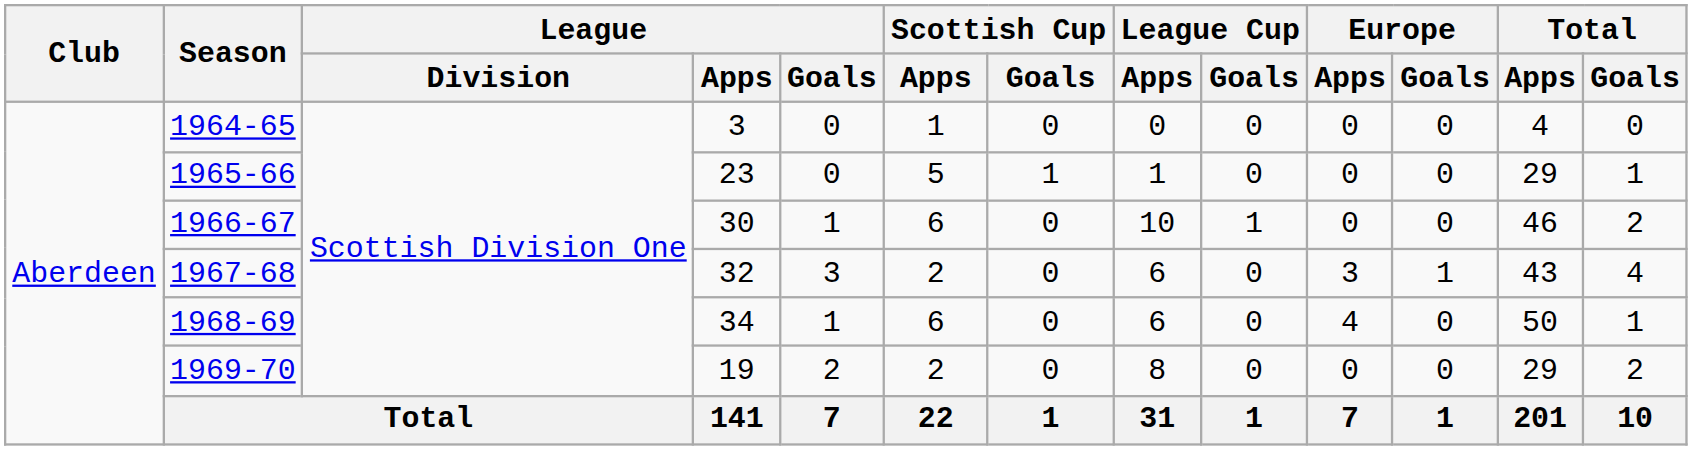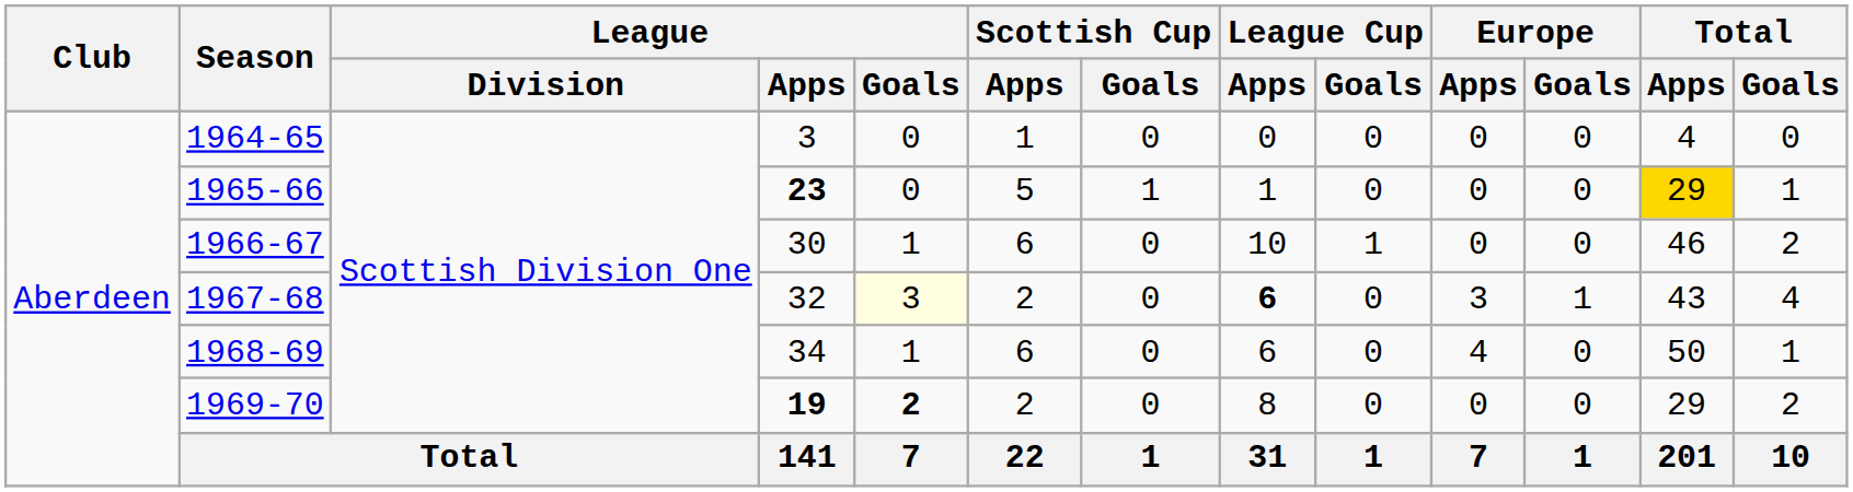1965-66 | League / Apps: normal -> bold
1965-66 | Total / Apps: no background -> gold background
1967-68 | League / Goals: no background -> lightyellow background
1967-68 | League Cup / Apps: normal -> bold
1969-70 | League / Apps: normal -> bold
1969-70 | League / Goals: normal -> bold
